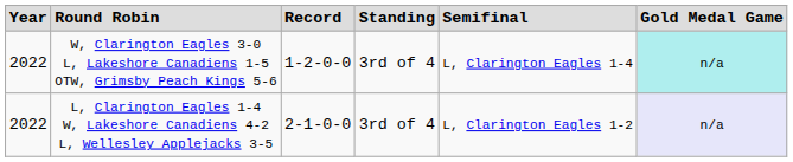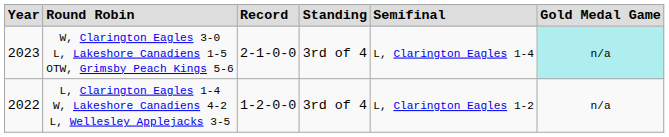row 2 | column 1: 2022 -> 2023
row 2 | column 3: 1-2-0-0 -> 2-1-0-0
row 3 | column 3: 2-1-0-0 -> 1-2-0-0
row 3 | column 6: lavender background -> no background
